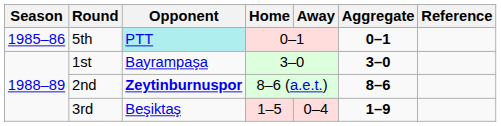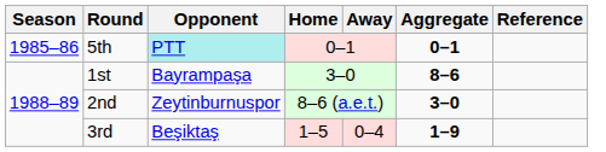1st | Aggregate: 3–0 -> 8–6
2nd | Opponent: bold -> normal
2nd | Aggregate: 8–6 -> 3–0
